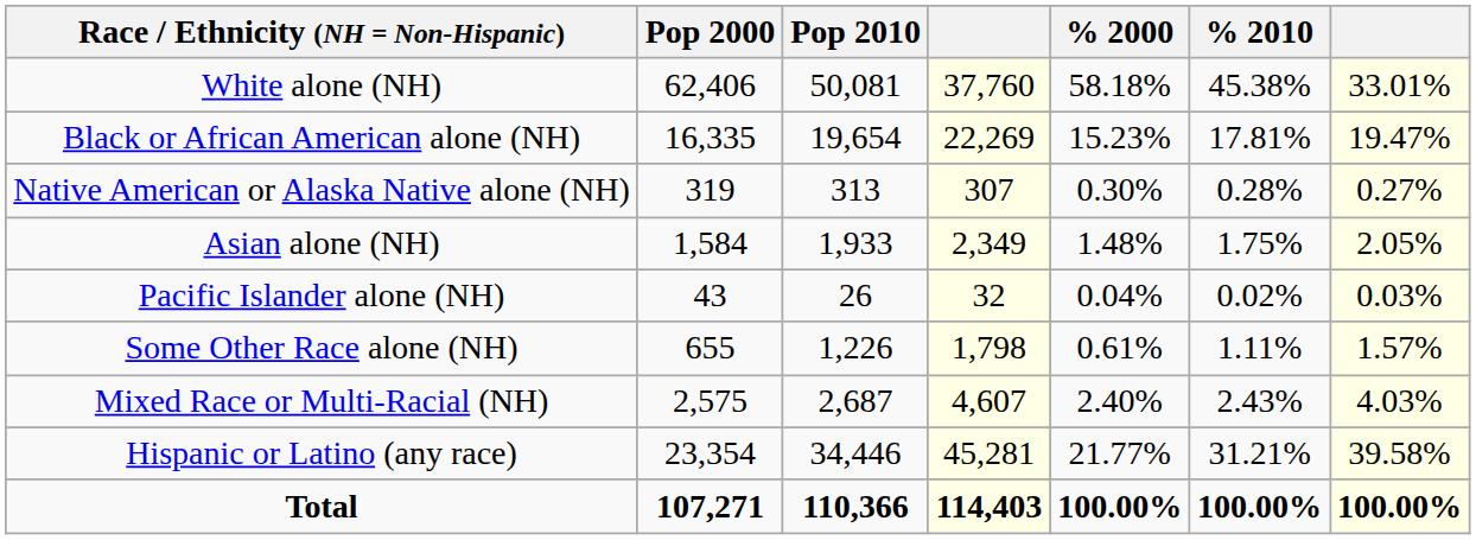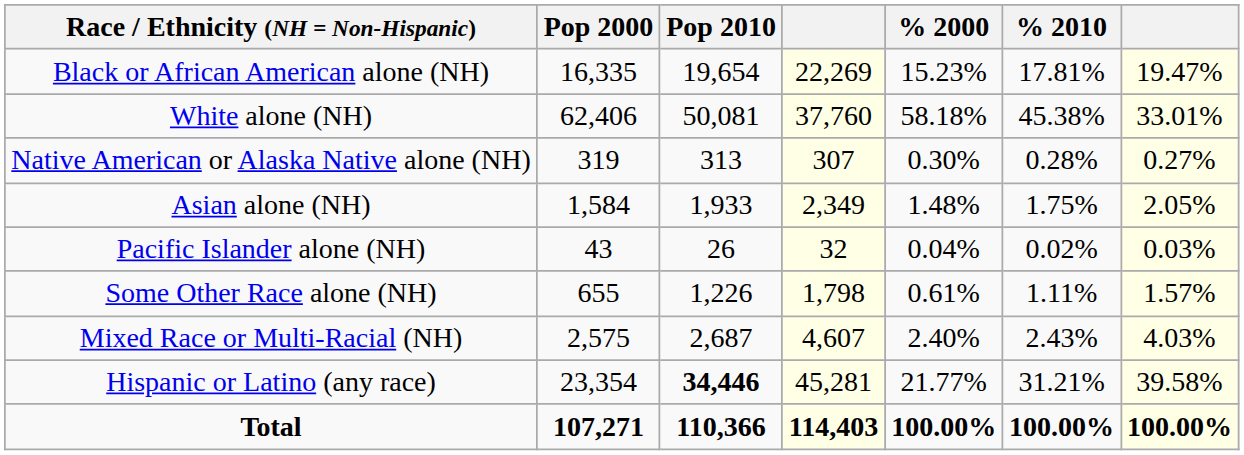rows swapped: White alone (NH) <-> Black or African American alone (NH)
Hispanic or Latino (any race) | Pop 2010: normal -> bold
